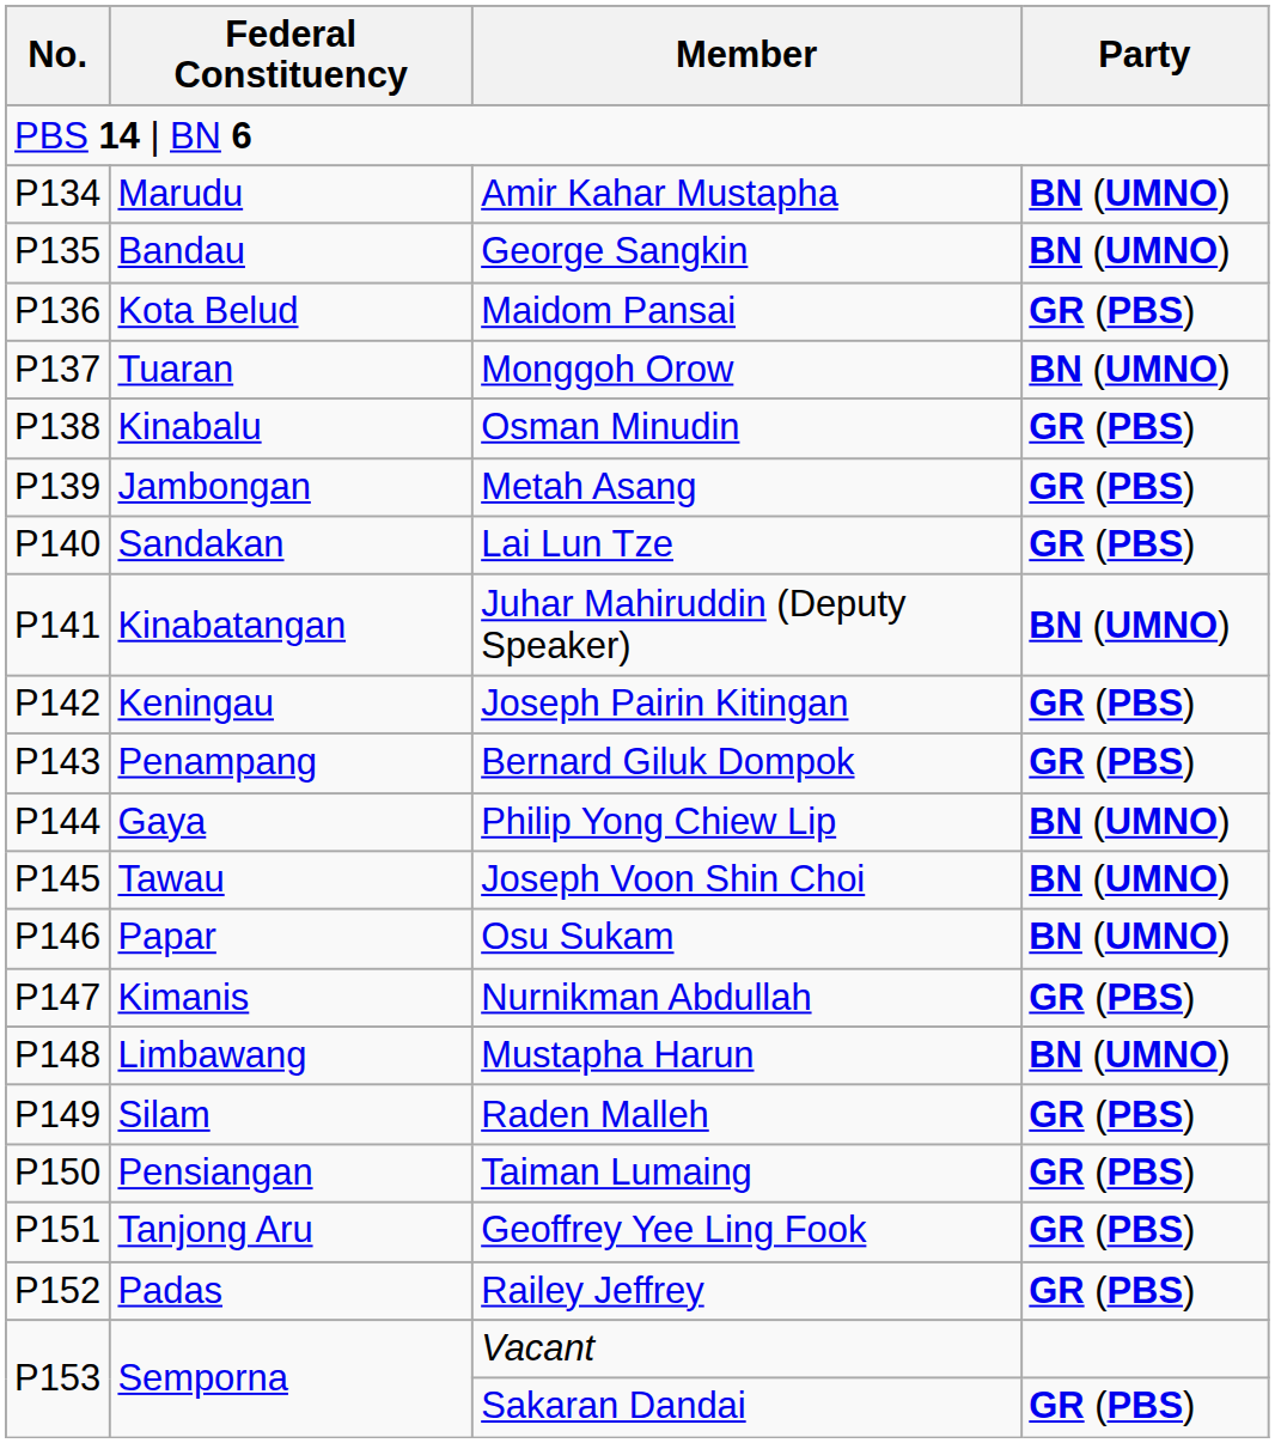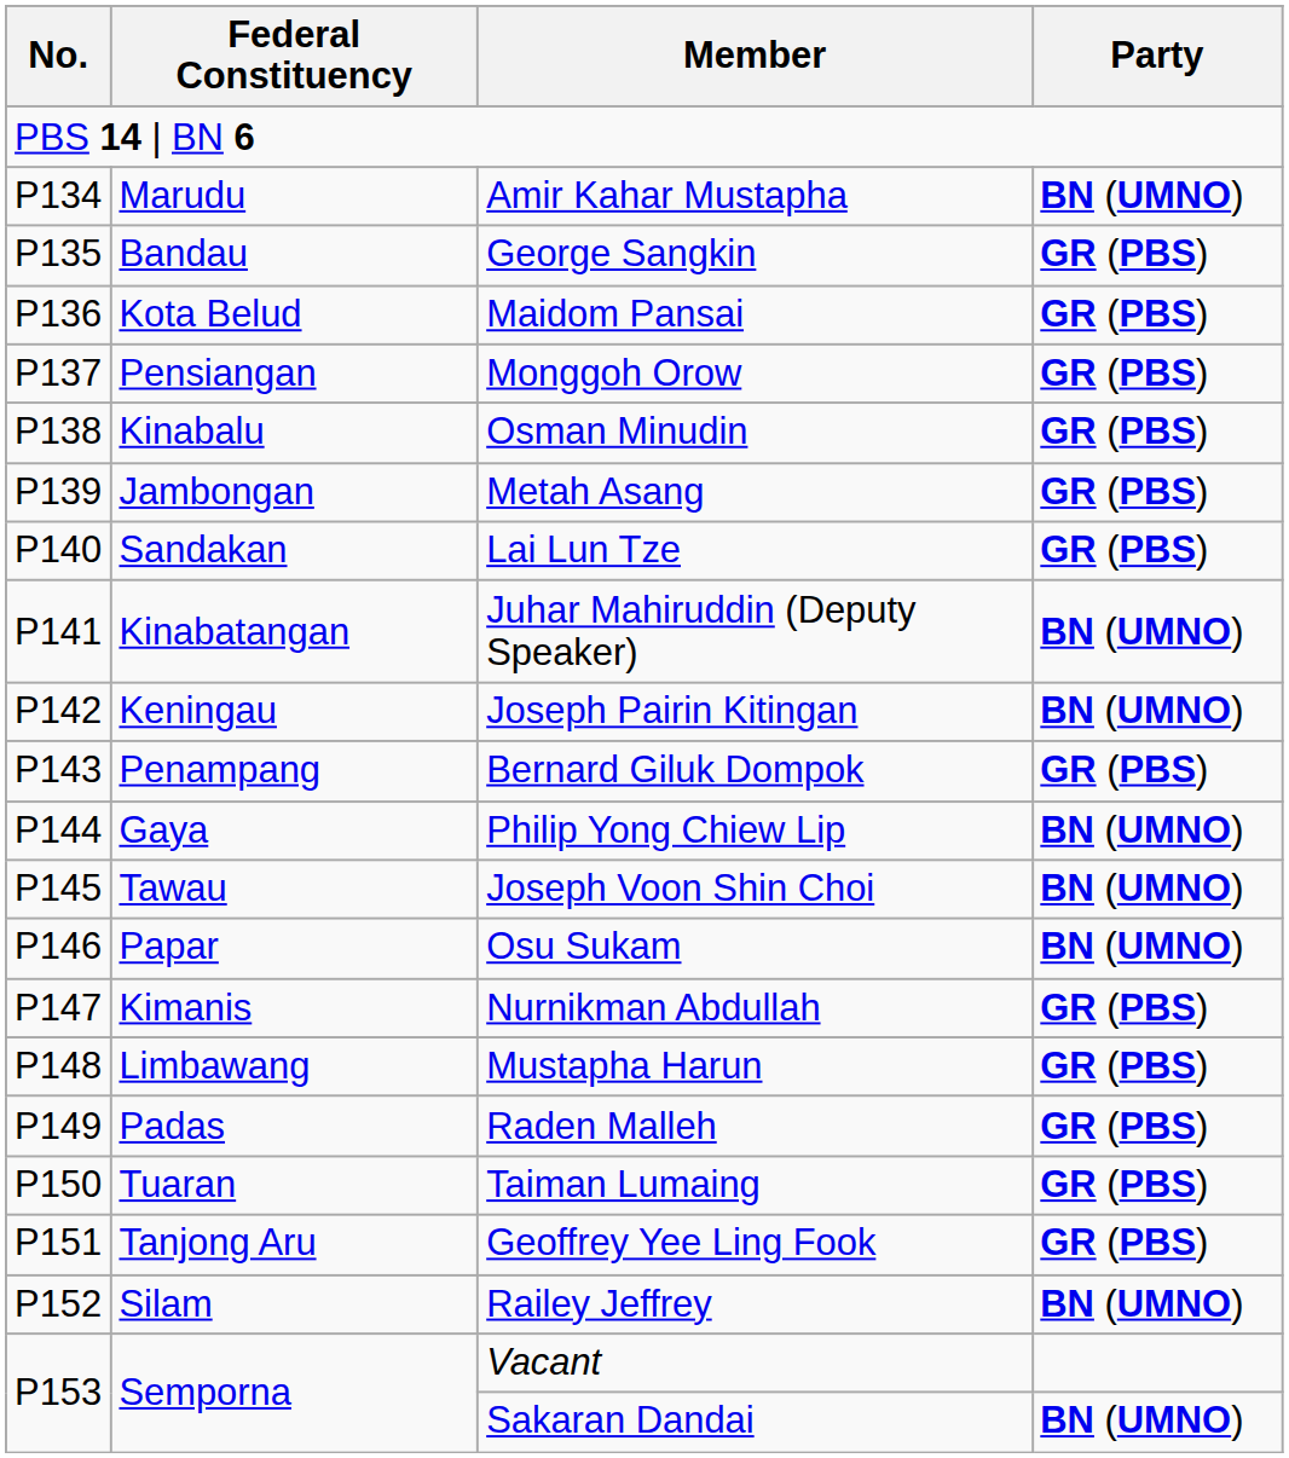George Sangkin | Party: BN (UMNO) -> GR (PBS)
Monggoh Orow | Federal Constituency: Tuaran -> Pensiangan
Monggoh Orow | Party: BN (UMNO) -> GR (PBS)
Joseph Pairin Kitingan | Party: GR (PBS) -> BN (UMNO)
Mustapha Harun | Party: BN (UMNO) -> GR (PBS)
Raden Malleh | Federal Constituency: Silam -> Padas
Taiman Lumaing | Federal Constituency: Pensiangan -> Tuaran
Railey Jeffrey | Federal Constituency: Padas -> Silam
Railey Jeffrey | Party: GR (PBS) -> BN (UMNO)
Sakaran Dandai | Party: GR (PBS) -> BN (UMNO)
